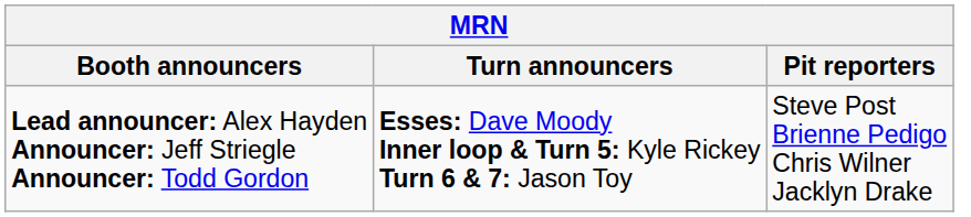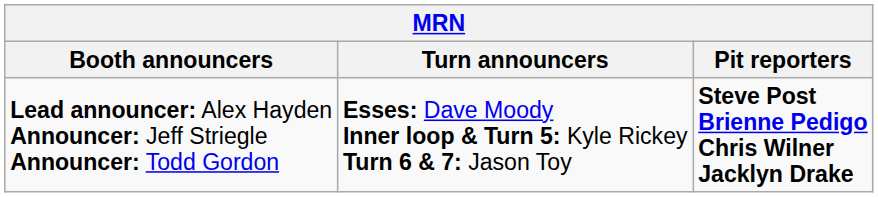row 3 | Pit reporters: normal -> bold
